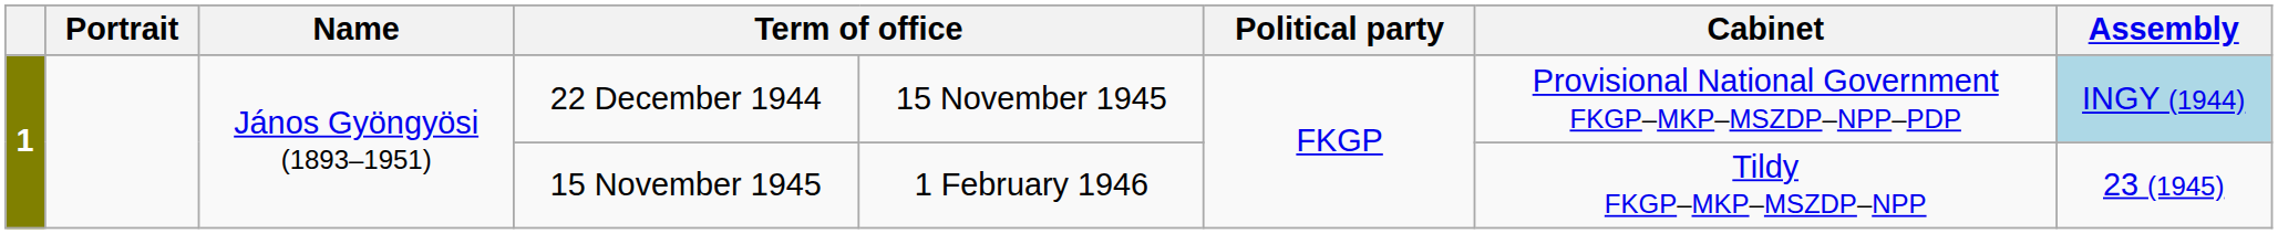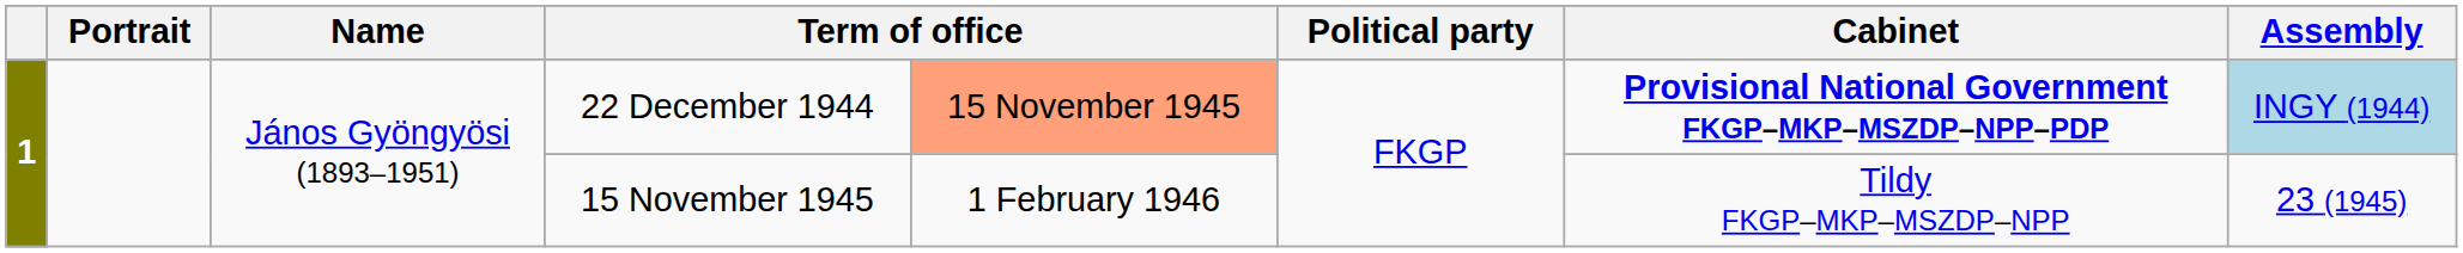22 December 1944 | column 5: no background -> lightsalmon background
22 December 1944 | Cabinet: normal -> bold
